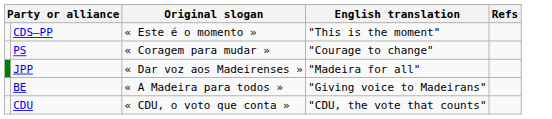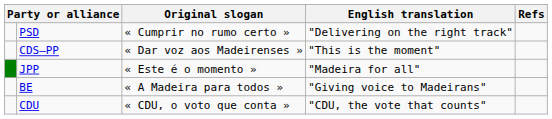+ row: PSD | « Cumprir no rumo certo » | "Delivering on the right track"
CDS–PP | Original slogan: « Este é o momento » -> « Dar voz aos Madeirenses »
- row: PS | « Coragem para mudar » | "Courage to change"
JPP | Original slogan: « Dar voz aos Madeirenses » -> « Este é o momento »
